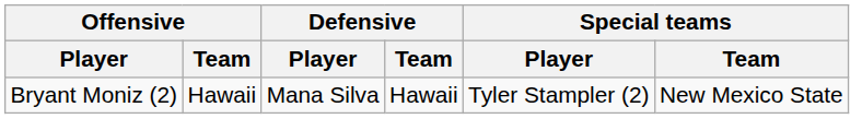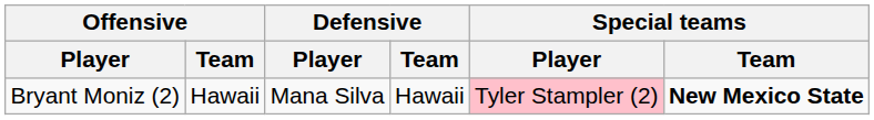Bryant Moniz (2) | Special teams / Player: no background -> pink background
Bryant Moniz (2) | Special teams / Team: normal -> bold
